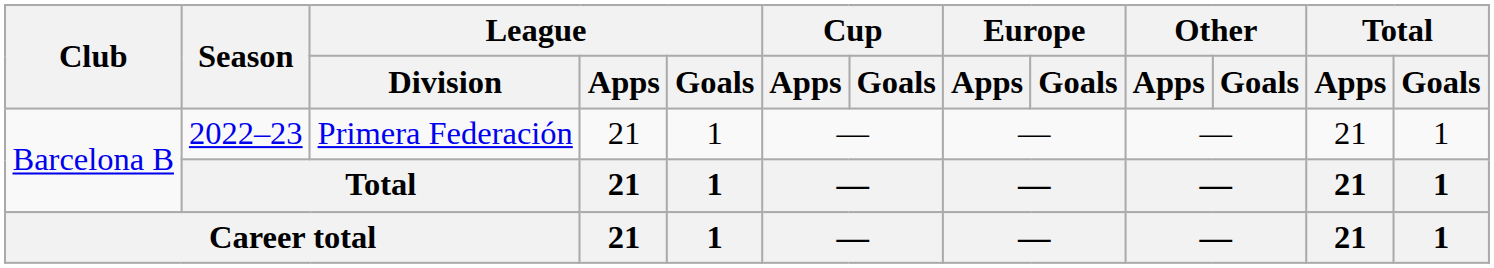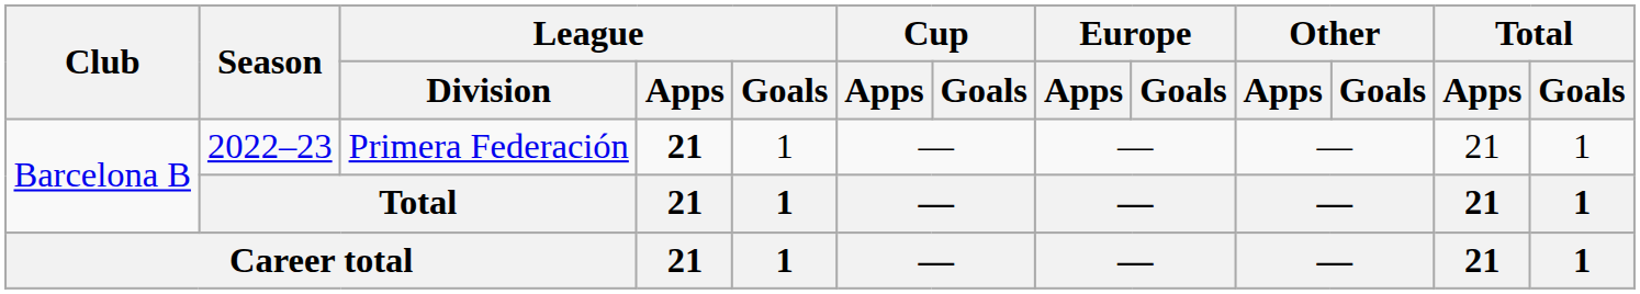Barcelona B / Primera Federación | League / Apps: normal -> bold
